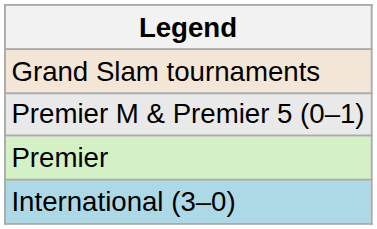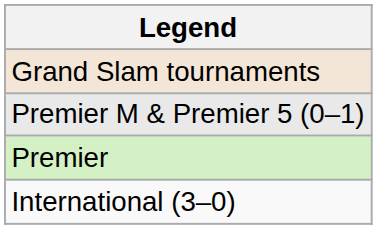row 5 | column 1: lightblue background -> no background
